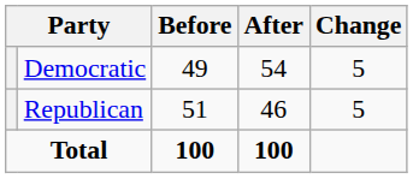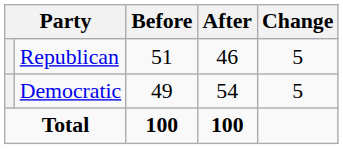rows swapped: Democratic <-> Republican
